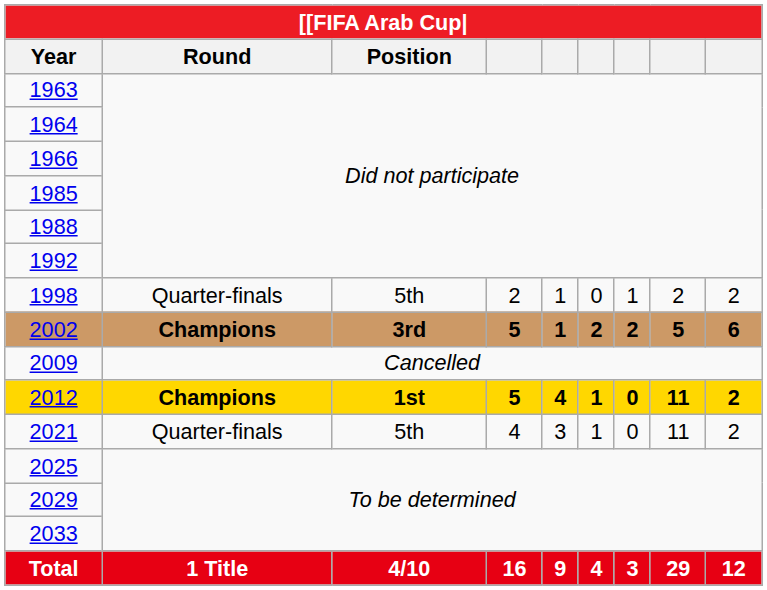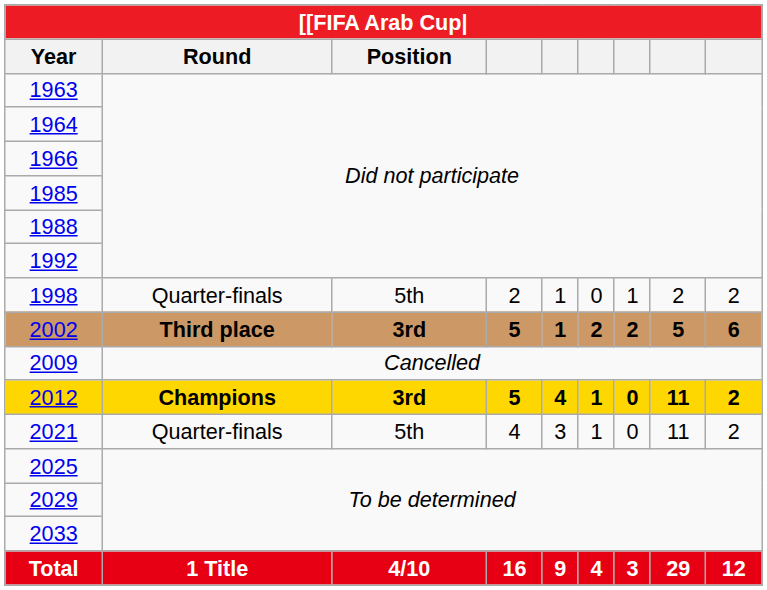2002 | Round: Champions -> Third place
2012 | Position: 1st -> 3rd
